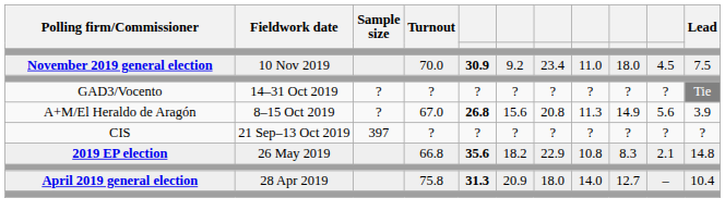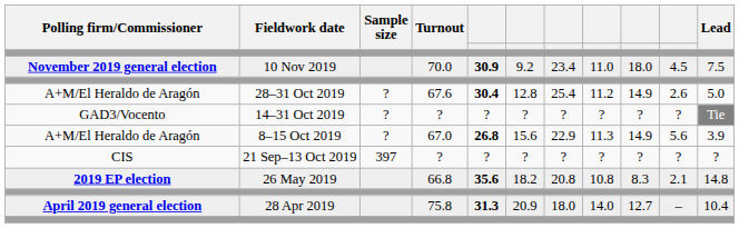+ row: A+M/El Heraldo de Aragón | 28–31 Oct 2019 | ? | 67.6 | 30.4 | 12.8 | 25.4 | 11.2 | 14.9 | 2.6 | 5.0
8–15 Oct 2019 | column 7: 20.8 -> 22.9
26 May 2019 | column 7: 22.9 -> 20.8
